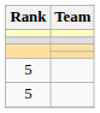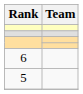row 6 | Rank: 5 -> 6
